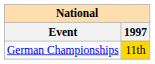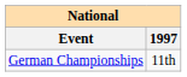German Championships | 1997: gold background -> no background
